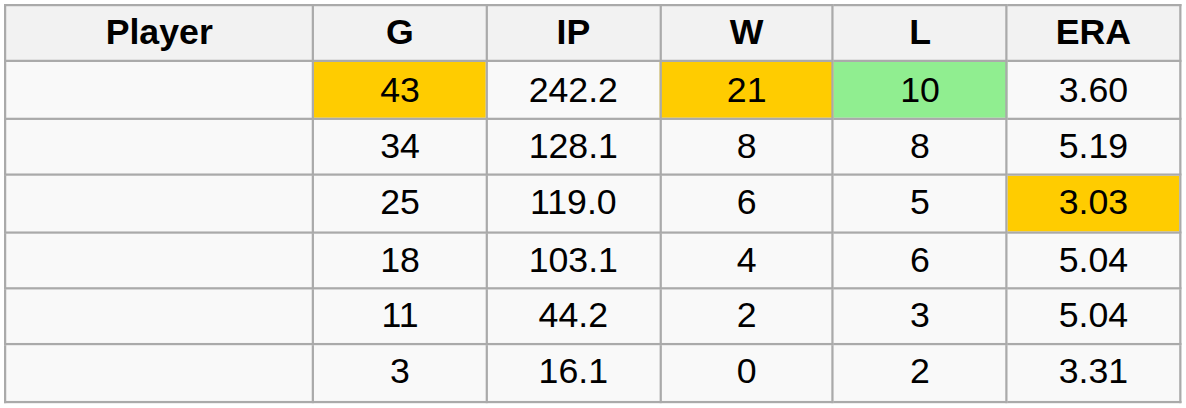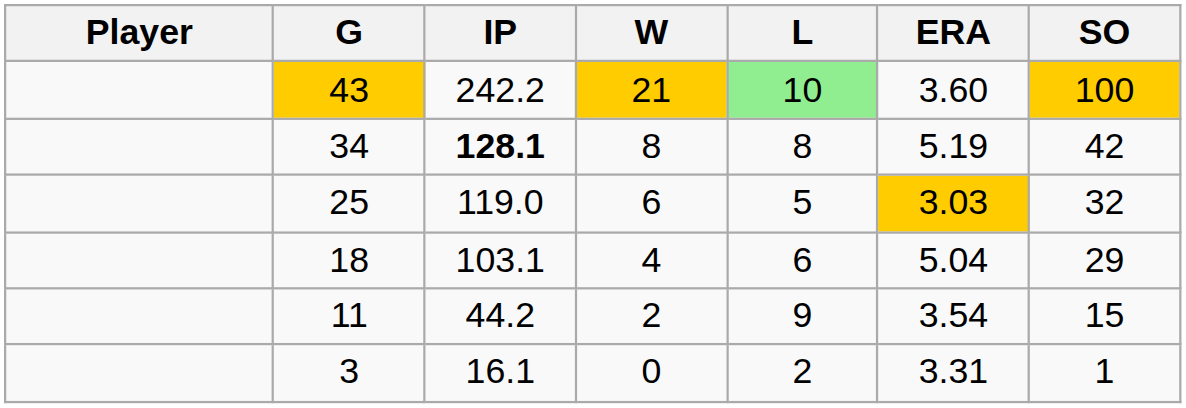+ column: SO | 100 | 42 | 32 | 29 | 15 | 1
34 | IP: normal -> bold
11 | L: 3 -> 9
11 | ERA: 5.04 -> 3.54
